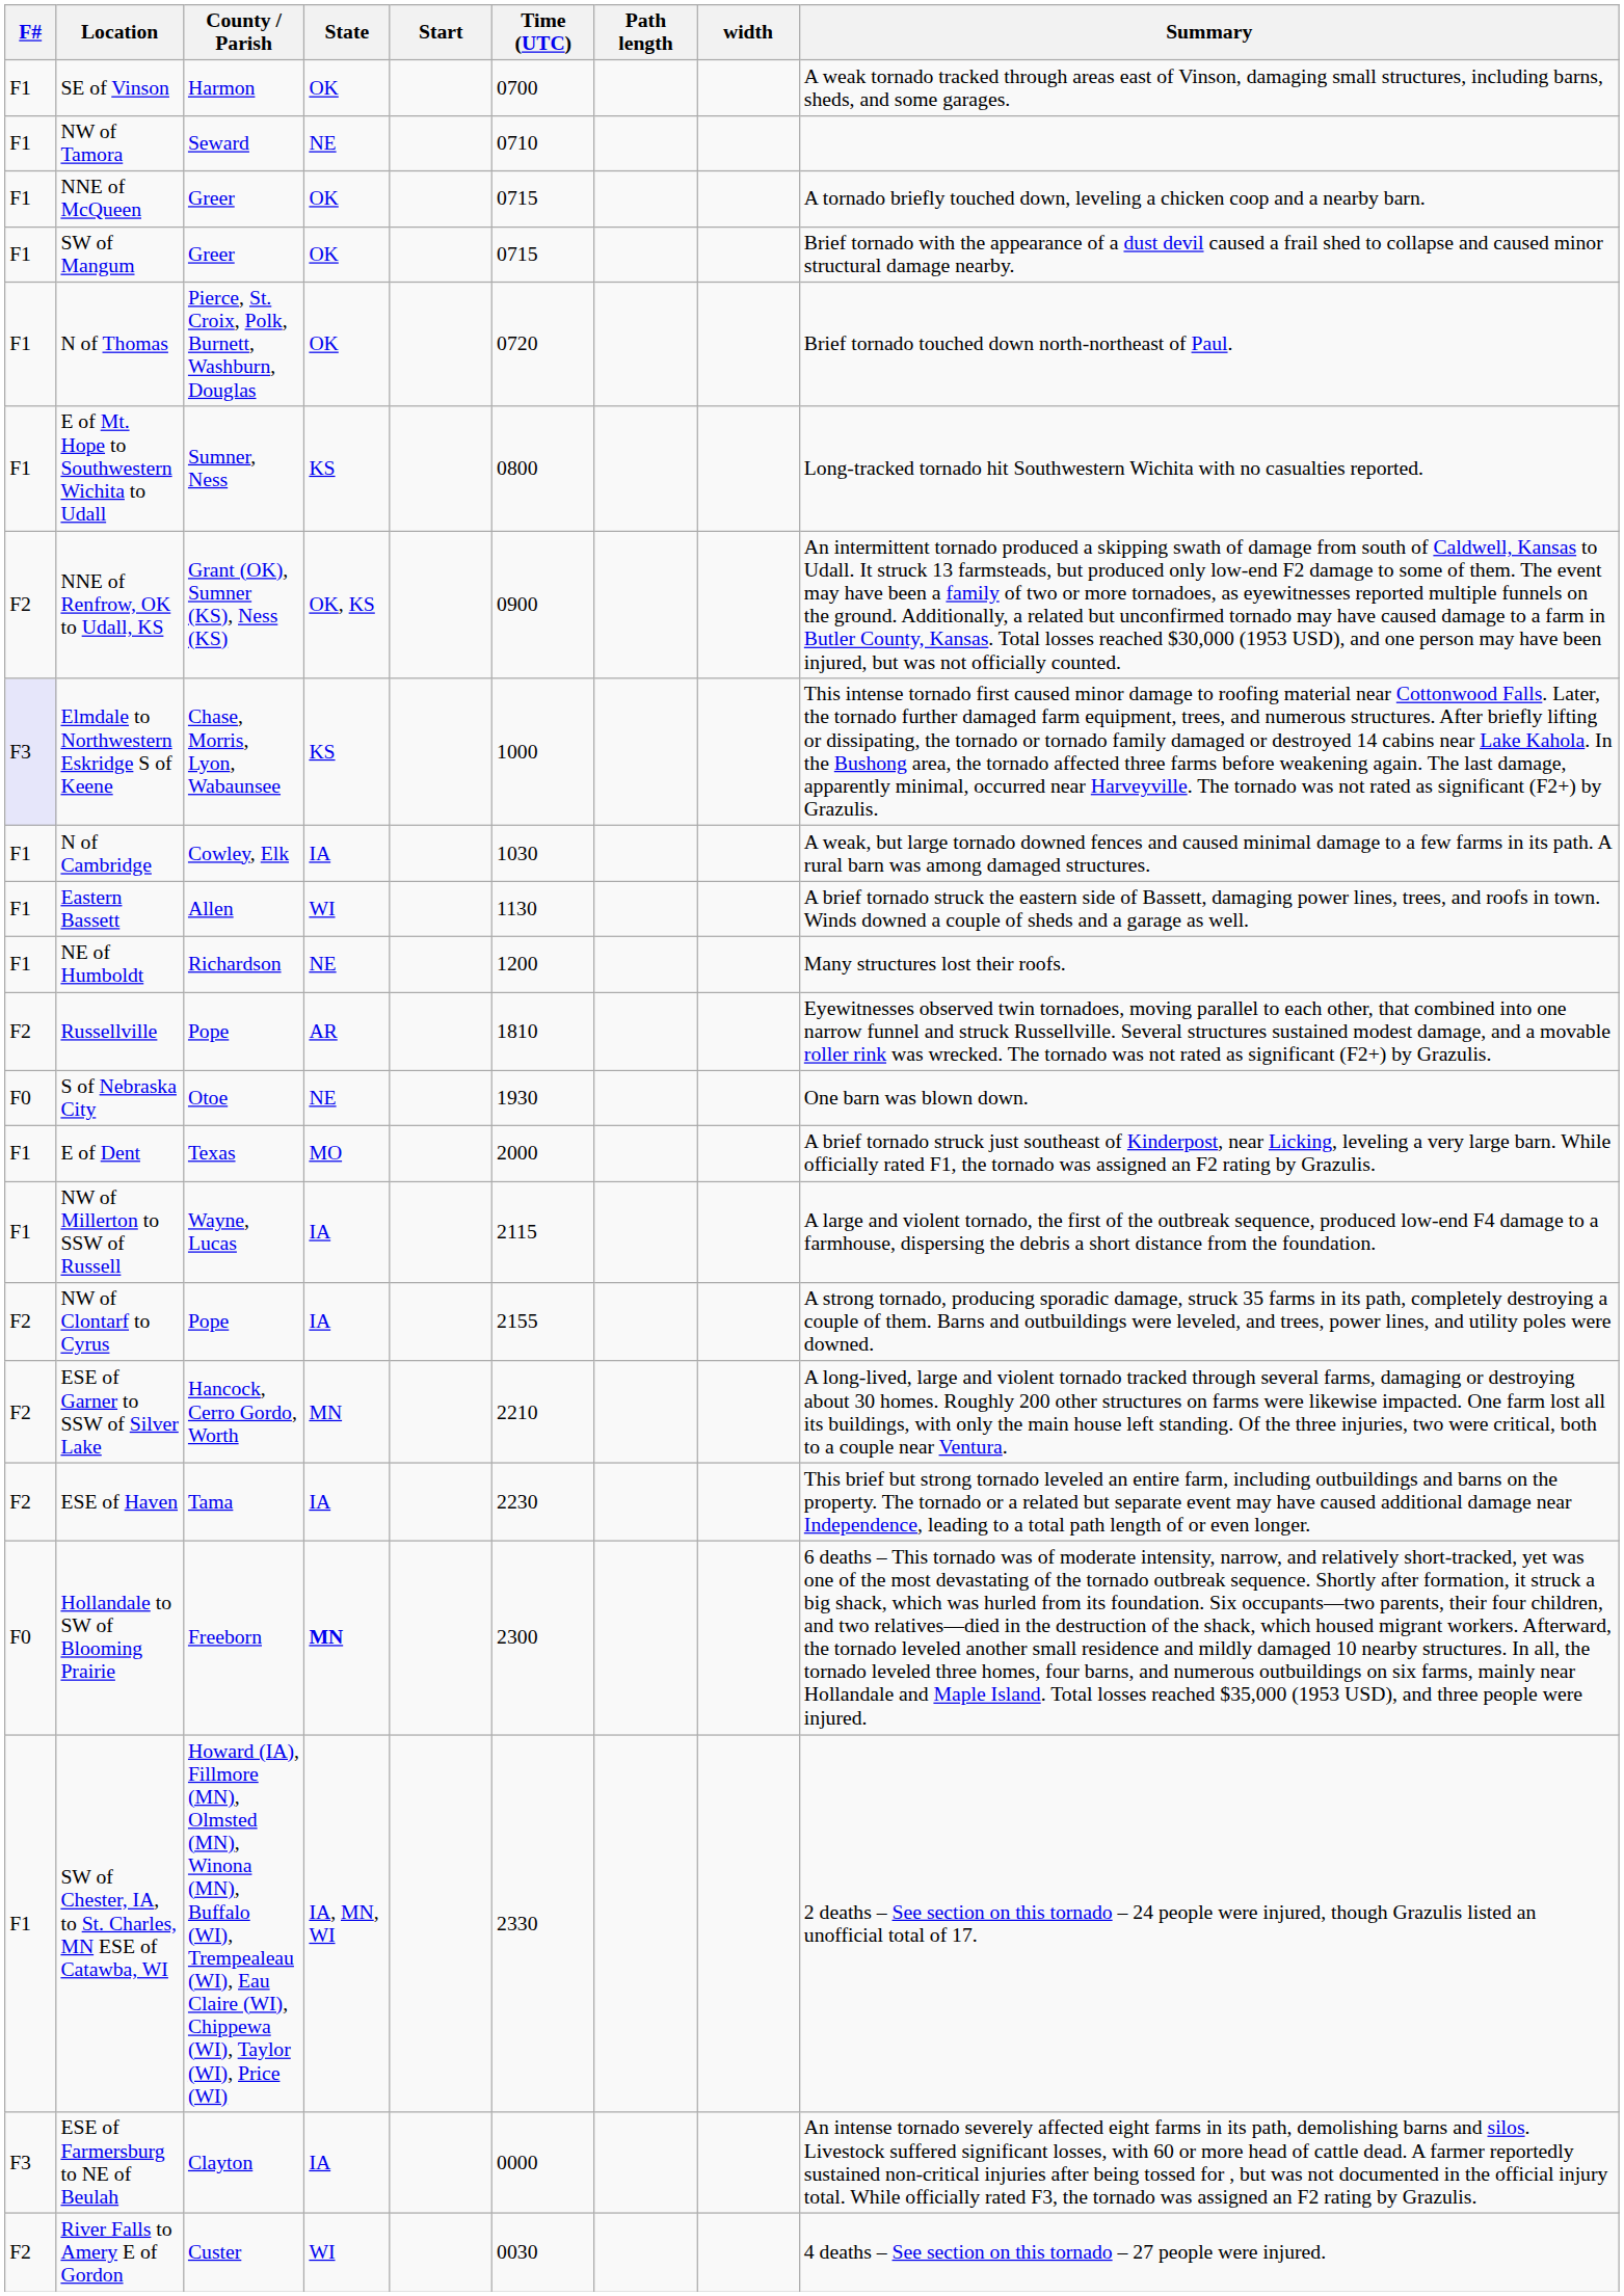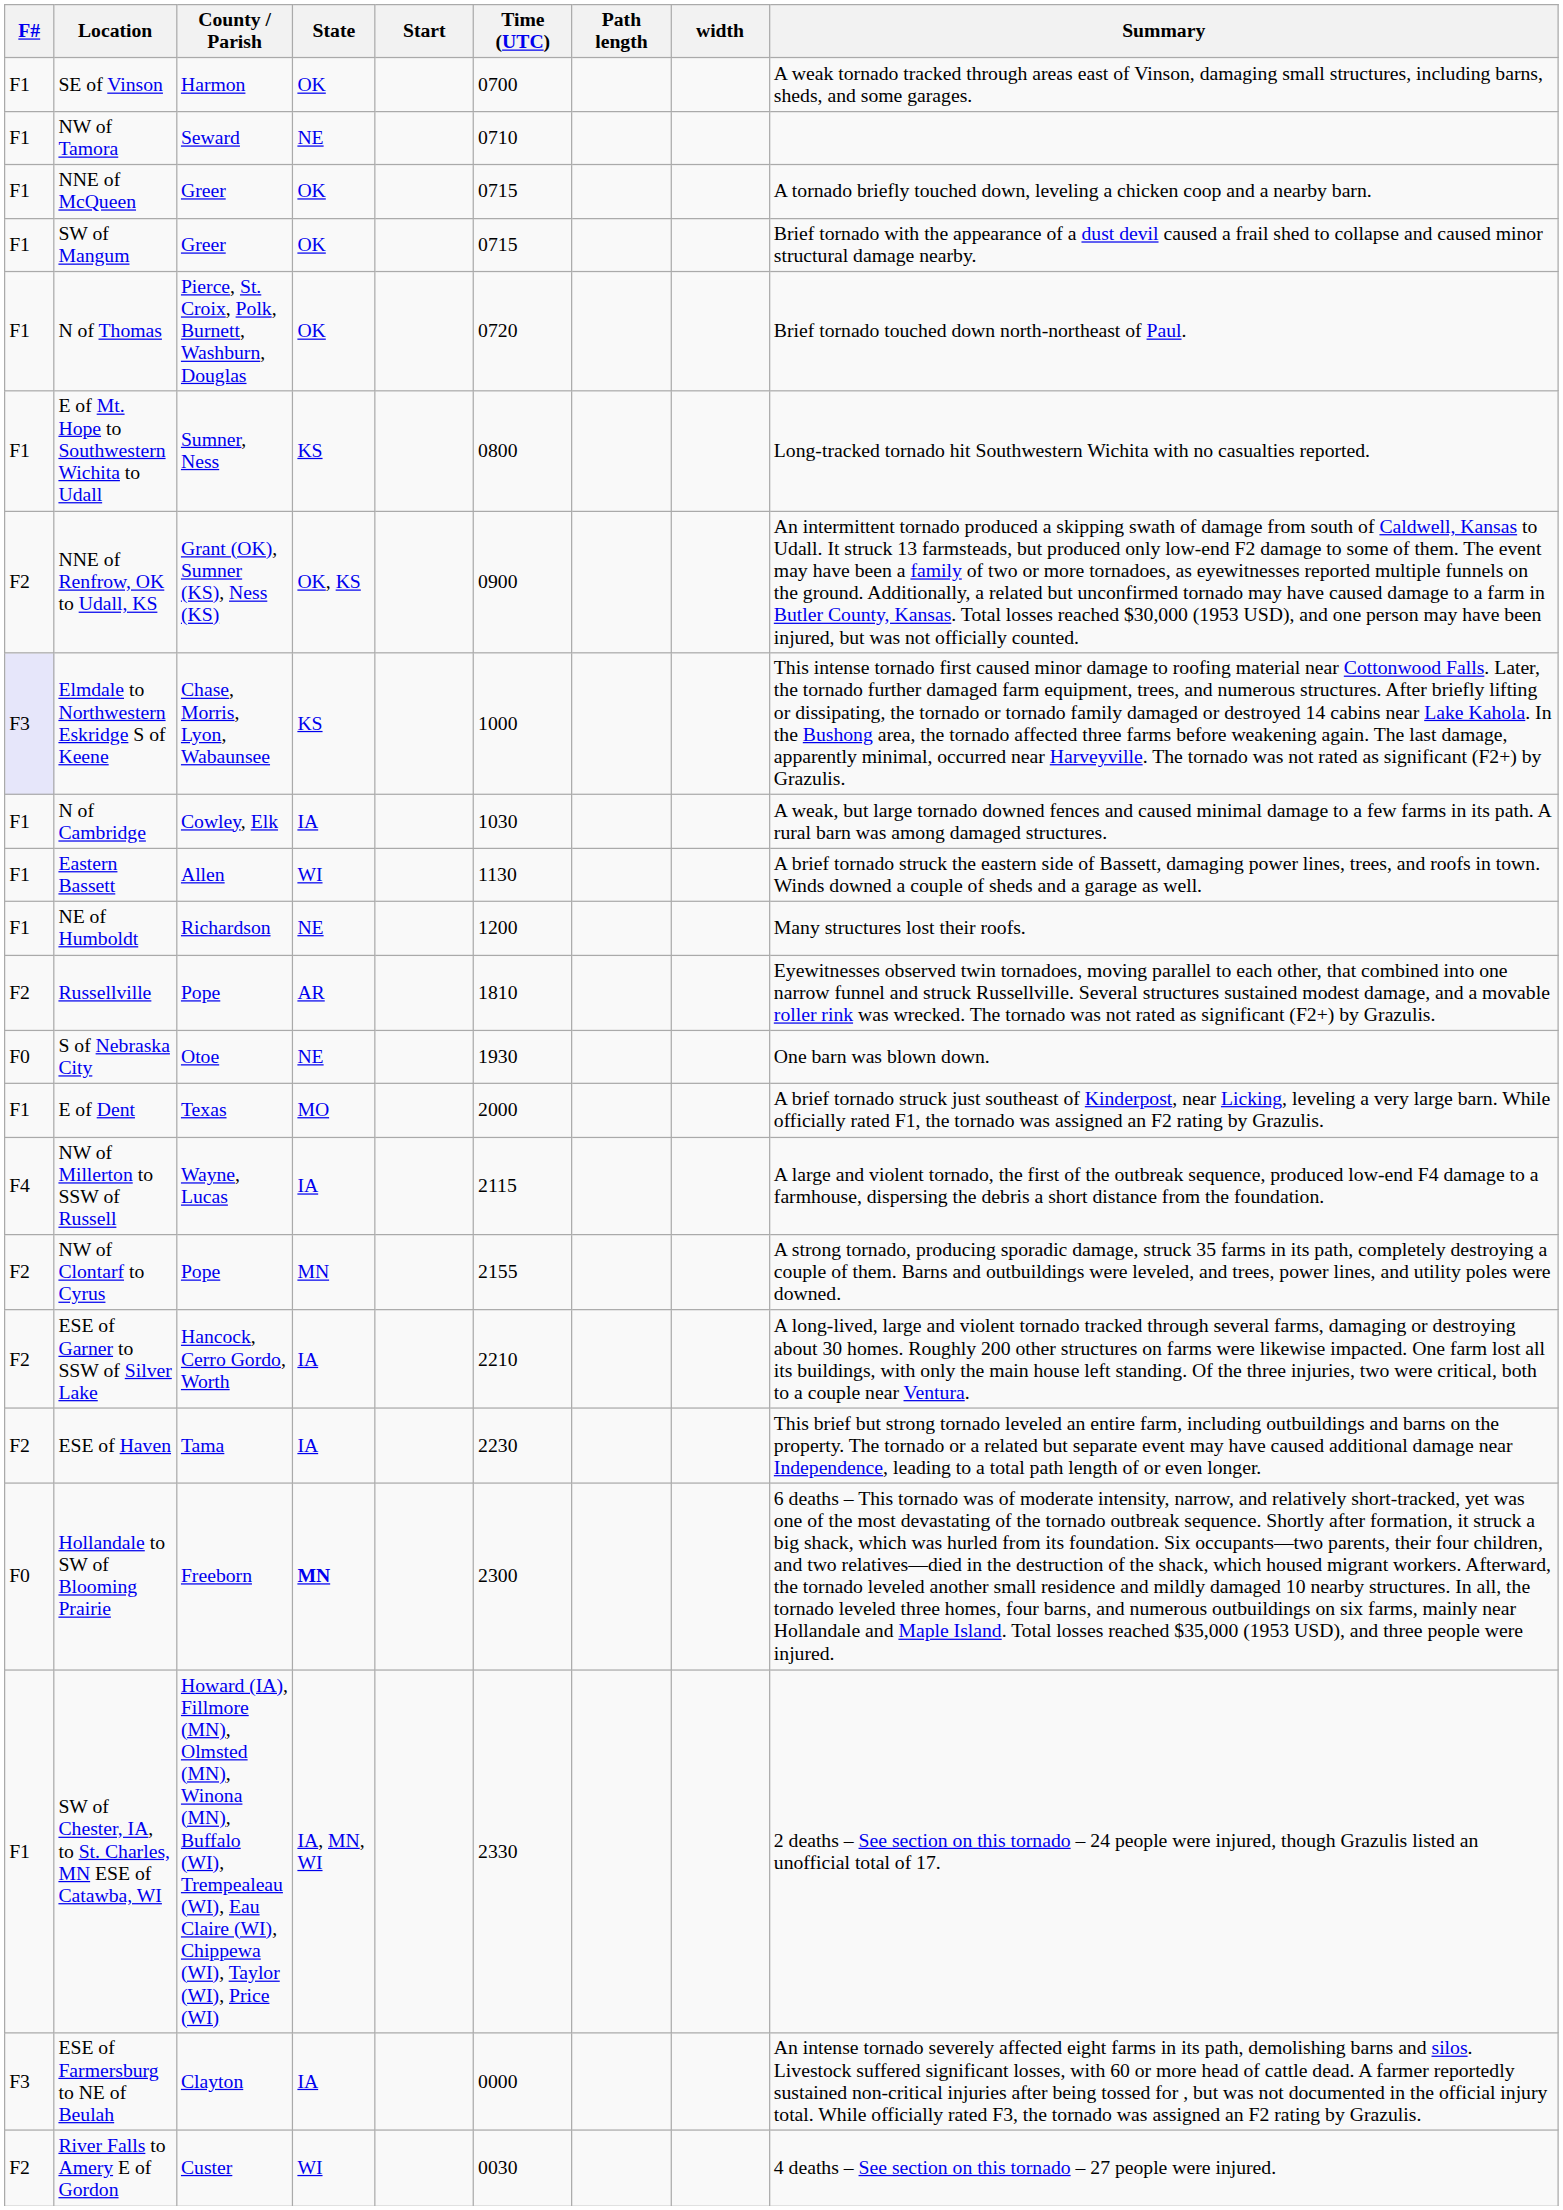NW of Millerton to SSW of Russell | F#: F1 -> F4
NW of Clontarf to Cyrus | State: IA -> MN
ESE of Garner to SSW of Silver Lake | State: MN -> IA
